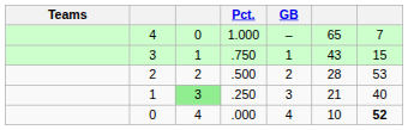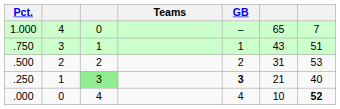columns swapped: Teams <-> Pct.
row 3 | column 7: 15 -> 51
row 4 | column 6: 28 -> 31
row 5 | GB: normal -> bold
